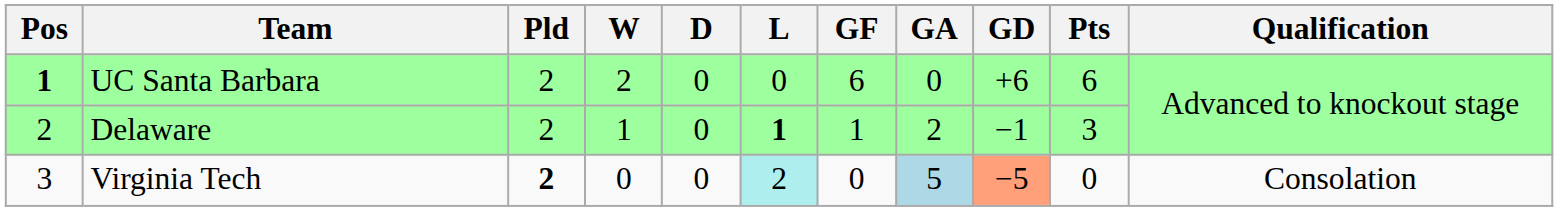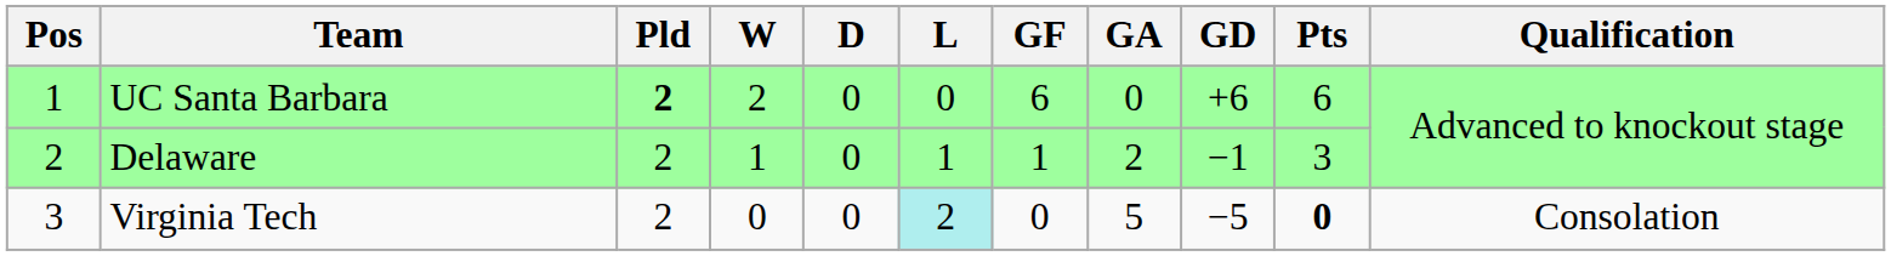UC Santa Barbara | Pos: bold -> normal
UC Santa Barbara | Pld: normal -> bold
Delaware | L: bold -> normal
Virginia Tech | Pld: bold -> normal
Virginia Tech | GA: lightblue background -> no background
Virginia Tech | GD: lightsalmon background -> no background
Virginia Tech | Pts: normal -> bold
